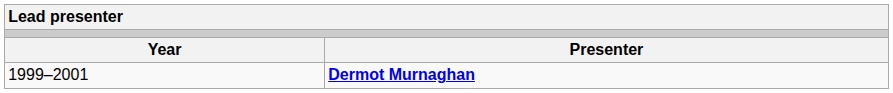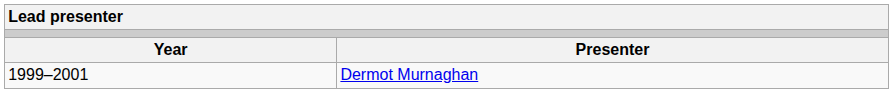row 4 | column 2: bold -> normal
